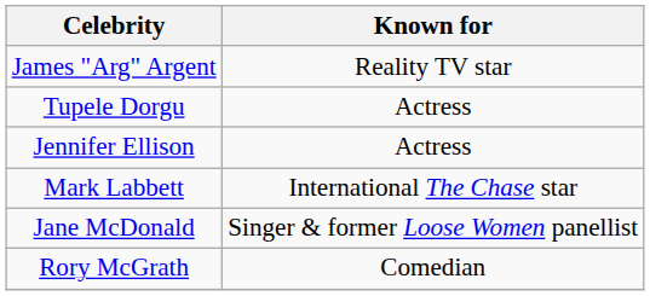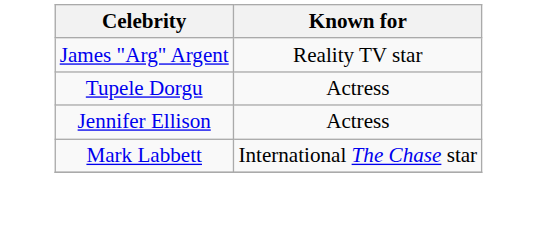- row: Jane McDonald | Singer & former Loose Women panellist
- row: Rory McGrath | Comedian
